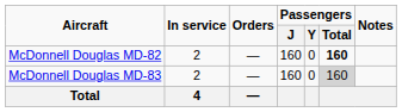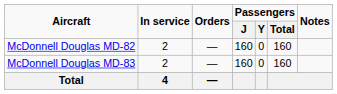McDonnell Douglas MD-82 | Passengers / Total: bold -> normal
McDonnell Douglas MD-83 | Passengers / Total: lightgrey background -> no background
